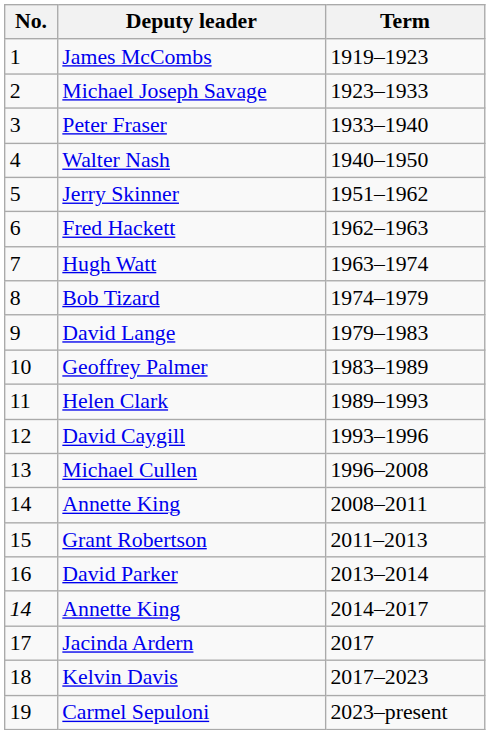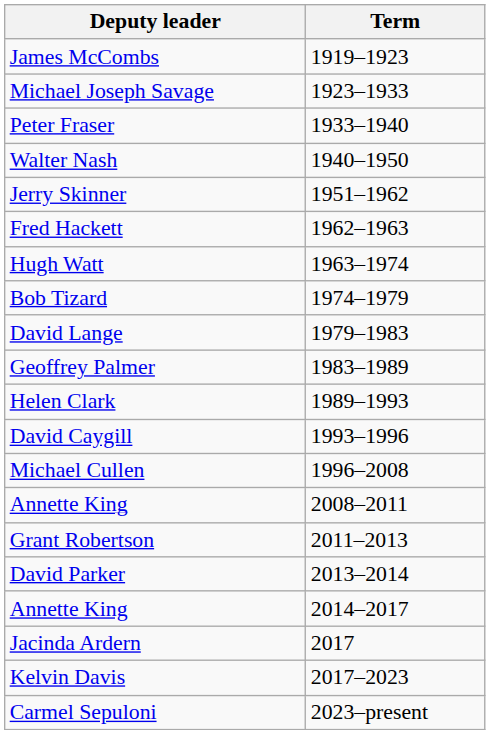- column: No. | 1 | 2 | 3 | 4 | 5 | 6 | 7 | 8 | 9 | 10 | 11 | 12 | 13 | 14 | 15 | 16 | 14 | 17 | 18 | 19
